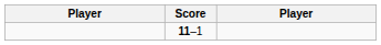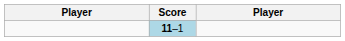row 2 | Score: no background -> lightblue background
